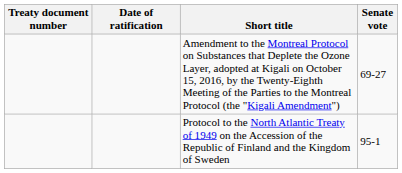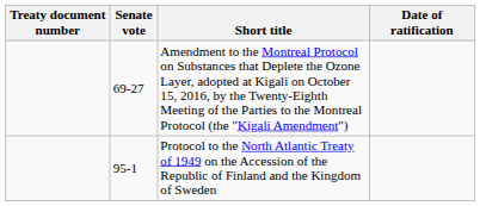columns swapped: Date of ratification <-> Senate vote
